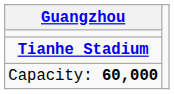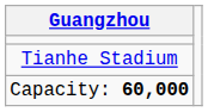Tianhe Stadium | Guangzhou: bold -> normal
